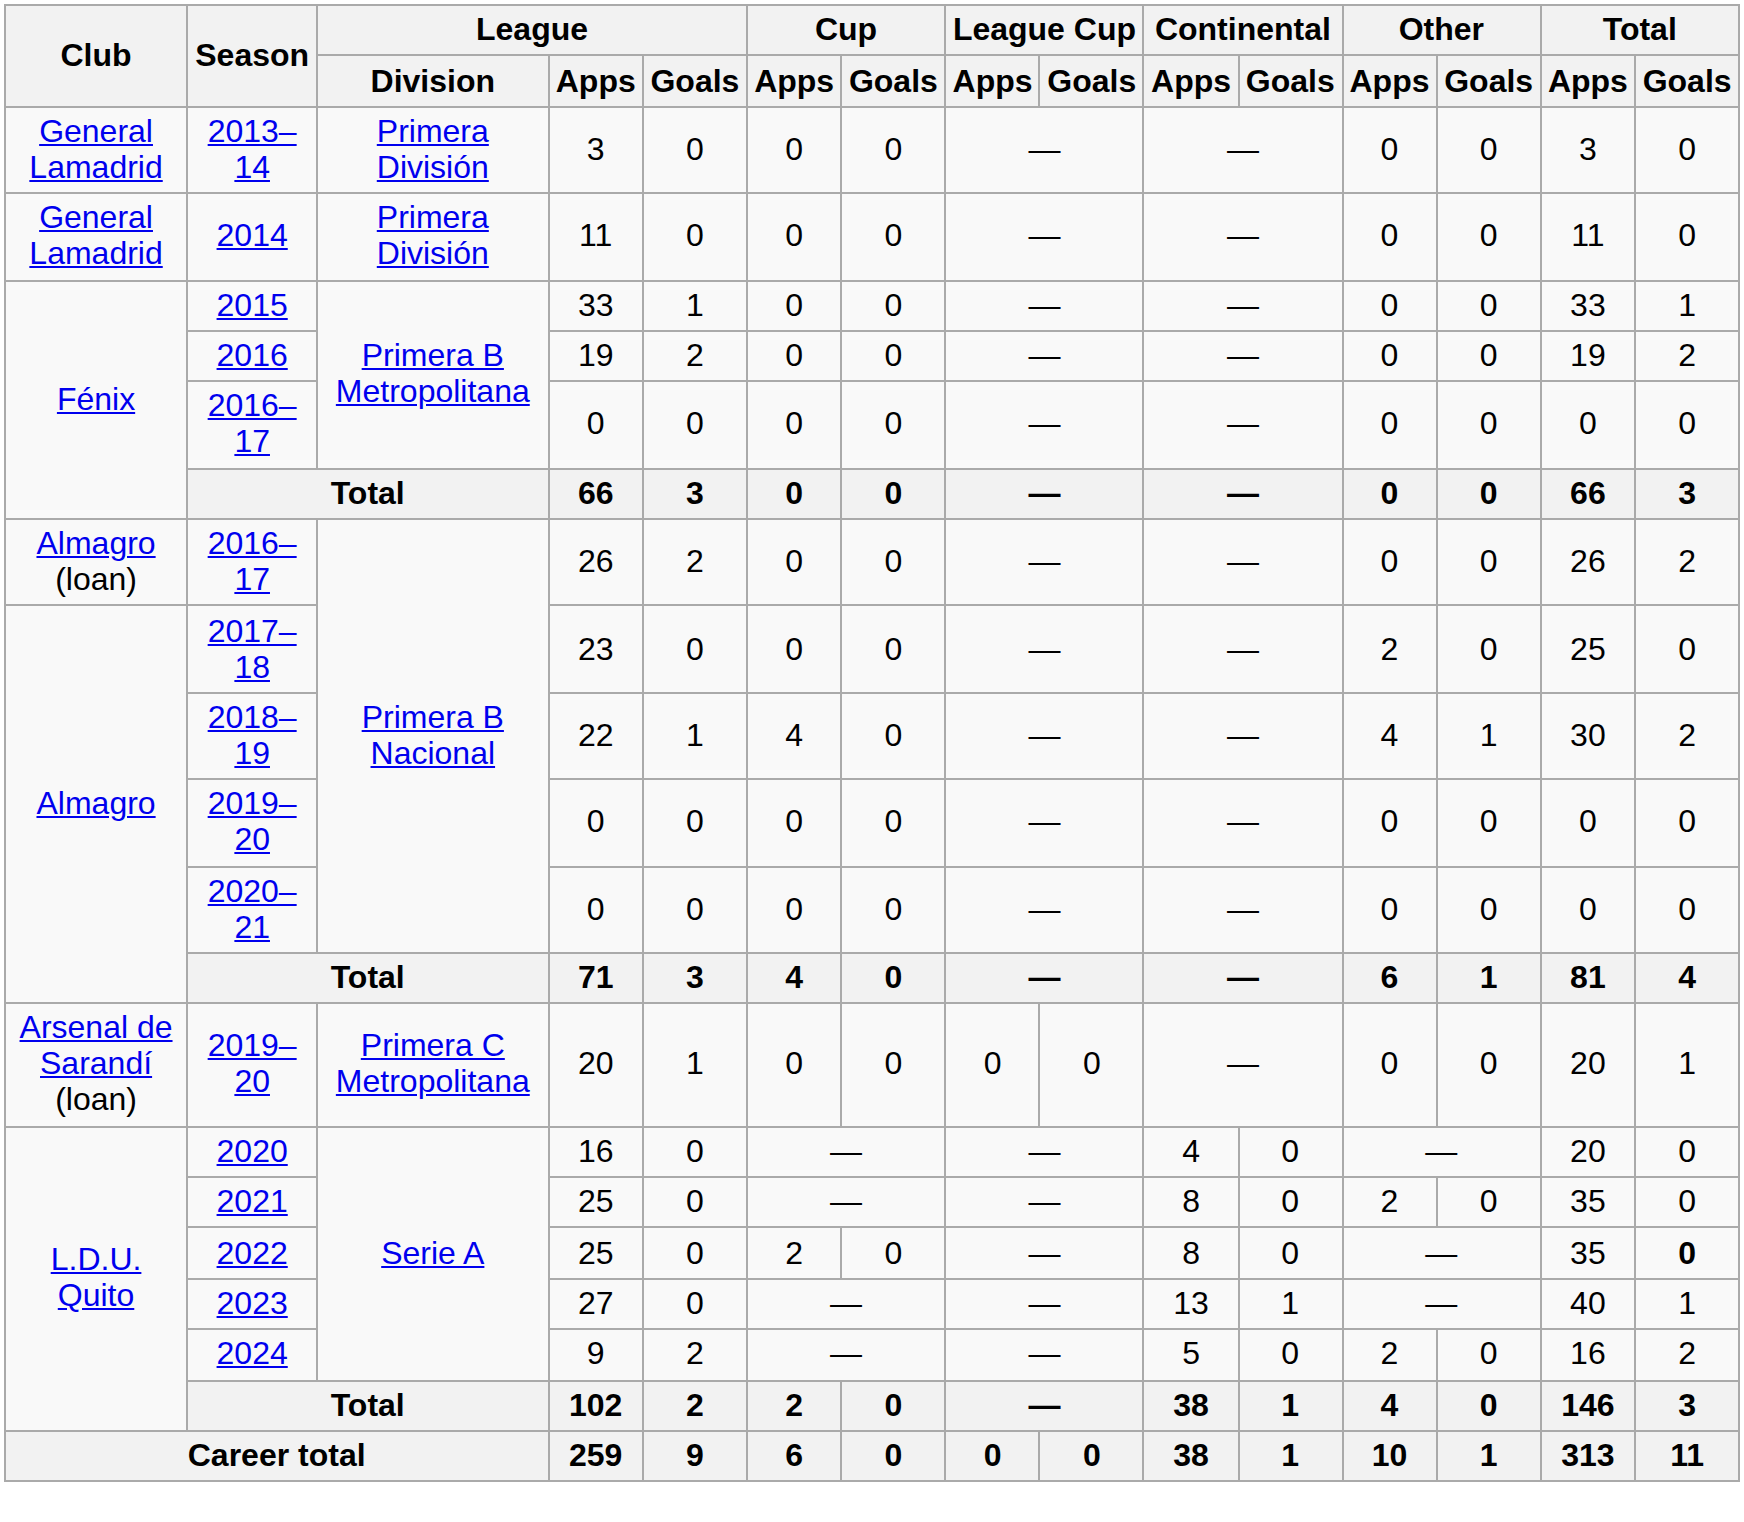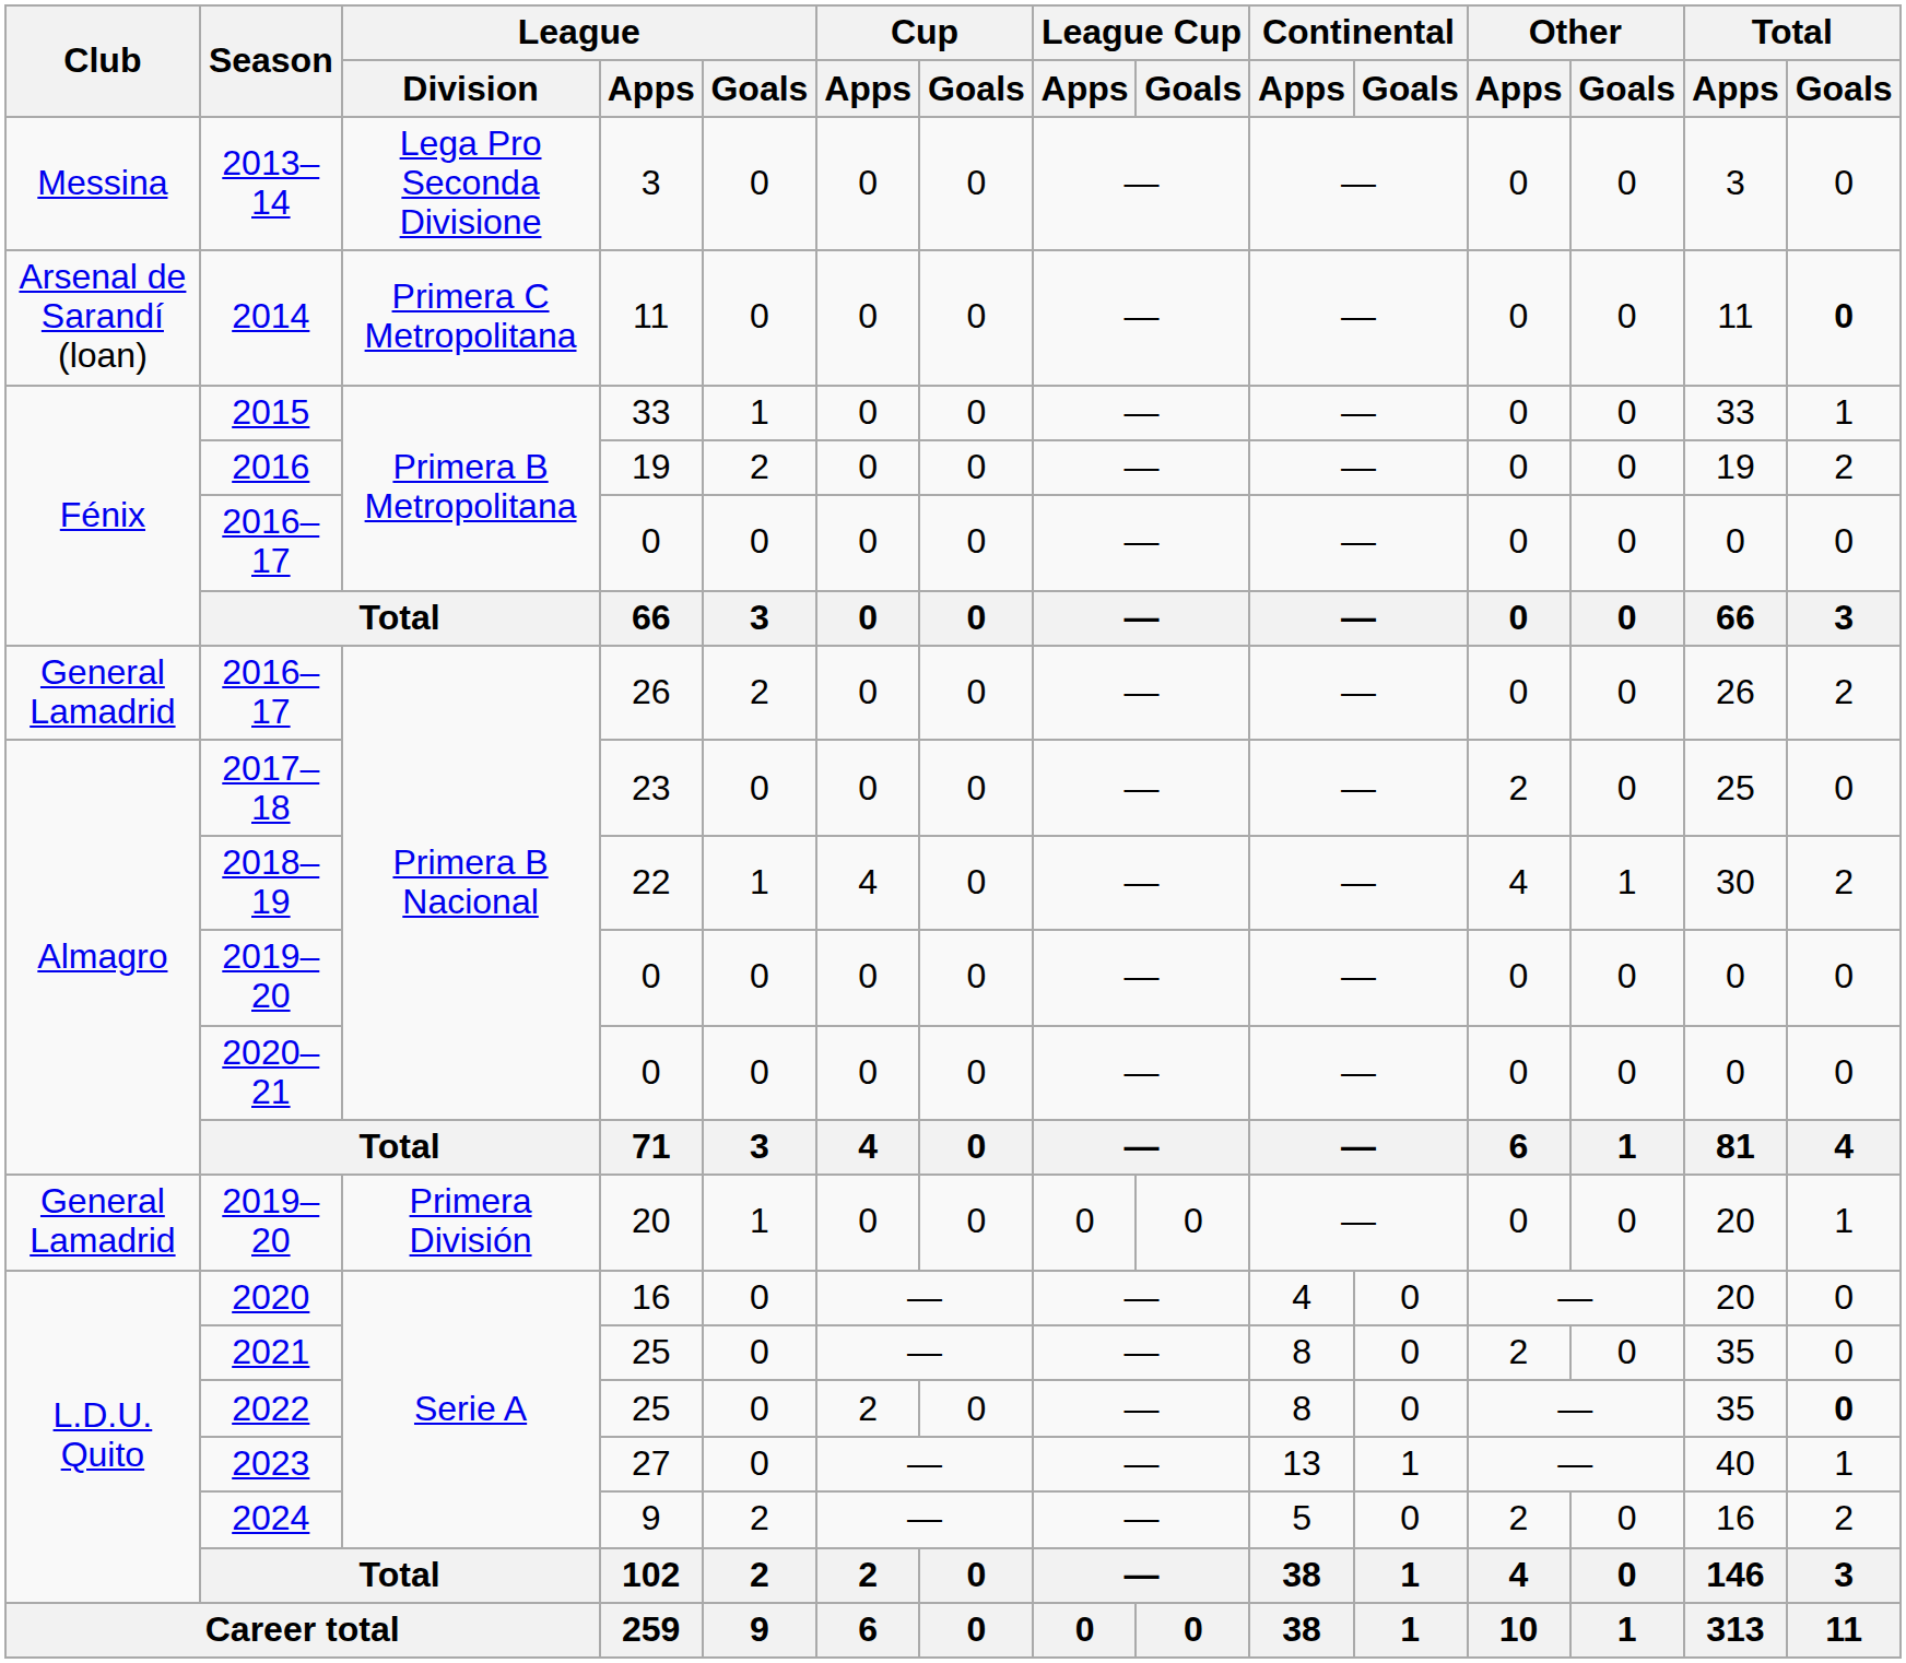2013–14 | Club: General Lamadrid -> Messina
2013–14 | League / Division: Primera División -> Lega Pro Seconda Divisione
2014 | Club: General Lamadrid -> Arsenal de Sarandí (loan)
2014 | League / Division: Primera División -> Primera C Metropolitana
2014 | Total / Goals: normal -> bold
2016–17 / 26 | Club: Almagro (loan) -> General Lamadrid
2019–20 / 20 | Club: Arsenal de Sarandí (loan) -> General Lamadrid
2019–20 / 20 | League / Division: Primera C Metropolitana -> Primera División
